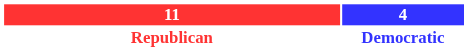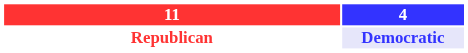Republican | column 2: no background -> lavender background
